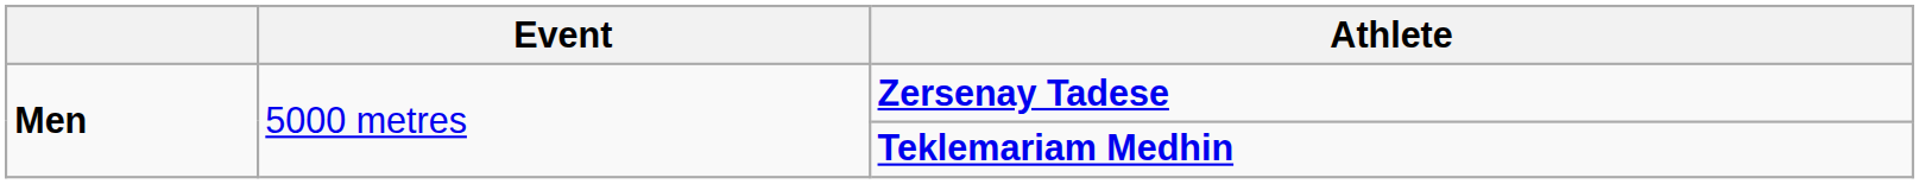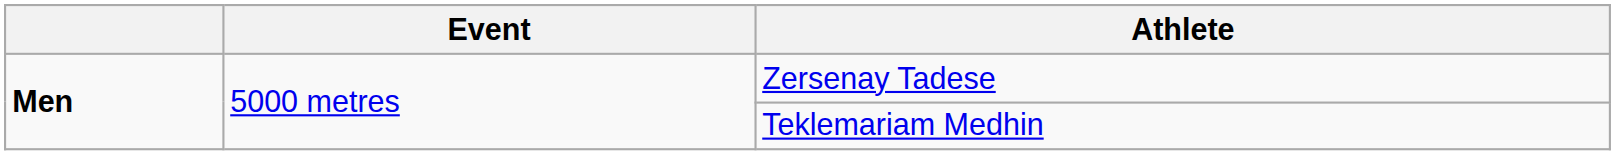Zersenay Tadese | Athlete: bold -> normal
Teklemariam Medhin | Athlete: bold -> normal
